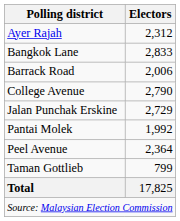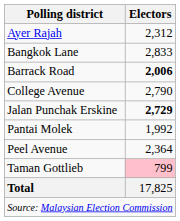Barrack Road | Electors: normal -> bold
Jalan Punchak Erskine | Electors: normal -> bold
Taman Gottlieb | Electors: no background -> pink background
